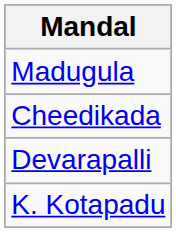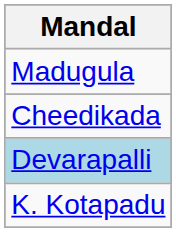row 4 | column 1: no background -> lightblue background
